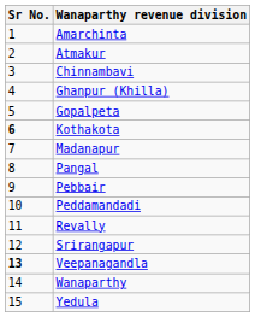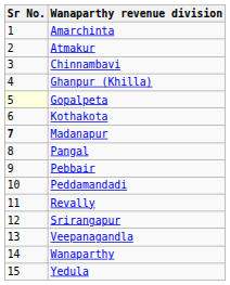Gopalpeta | Sr No.: no background -> lightyellow background
Kothakota | Sr No.: bold -> normal
Madanapur | Sr No.: normal -> bold
Veepanagandla | Sr No.: bold -> normal
